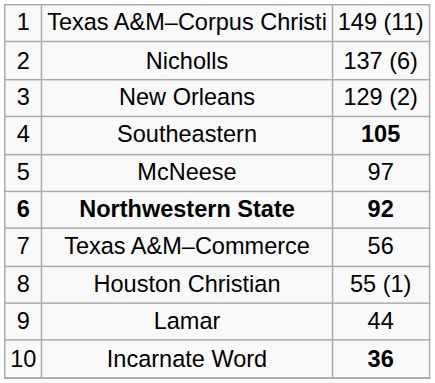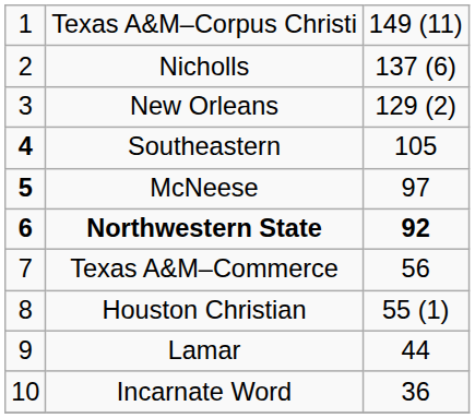Southeastern | column 1: normal -> bold
Southeastern | column 3: bold -> normal
McNeese | column 1: normal -> bold
Incarnate Word | column 3: bold -> normal
